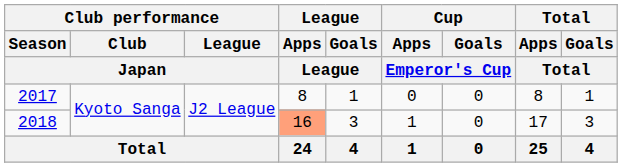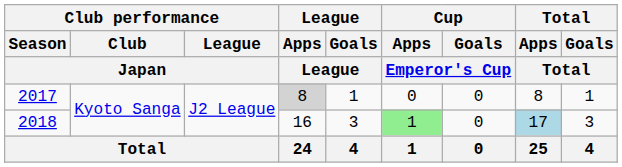2017 | League / Apps / League: no background -> lightgrey background
2018 | League / Apps / League: lightsalmon background -> no background
2018 | Cup / Apps / Emperor's Cup: no background -> lightgreen background
2018 | Total / Apps / Total: no background -> lightblue background
